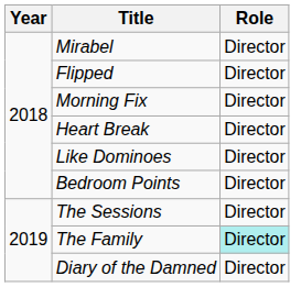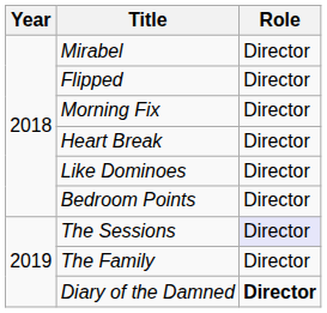The Sessions | Role: no background -> lavender background
The Family | Role: paleturquoise background -> no background
Diary of the Damned | Role: normal -> bold
